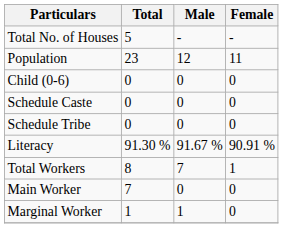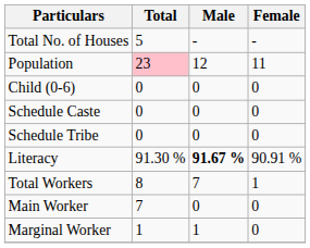Population | Total: no background -> pink background
Literacy | Male: normal -> bold
